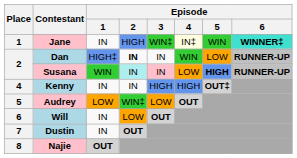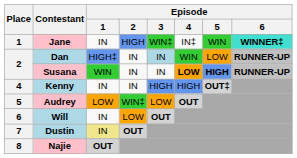Jane | Episode / 4: lightyellow background -> no background
Dan | Episode / 2: bold -> normal
Dan | Episode / 3: no background -> lightblue background
Susana | Episode / 2: paleturquoise background -> no background
Susana | Episode / 3: pink background -> no background
Susana | Episode / 4: normal -> bold
Dustin | Episode / 1: no background -> khaki background
